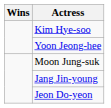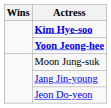Kim Hye-soo | Actress: normal -> bold
Yoon Jeong-hee | Actress: normal -> bold
